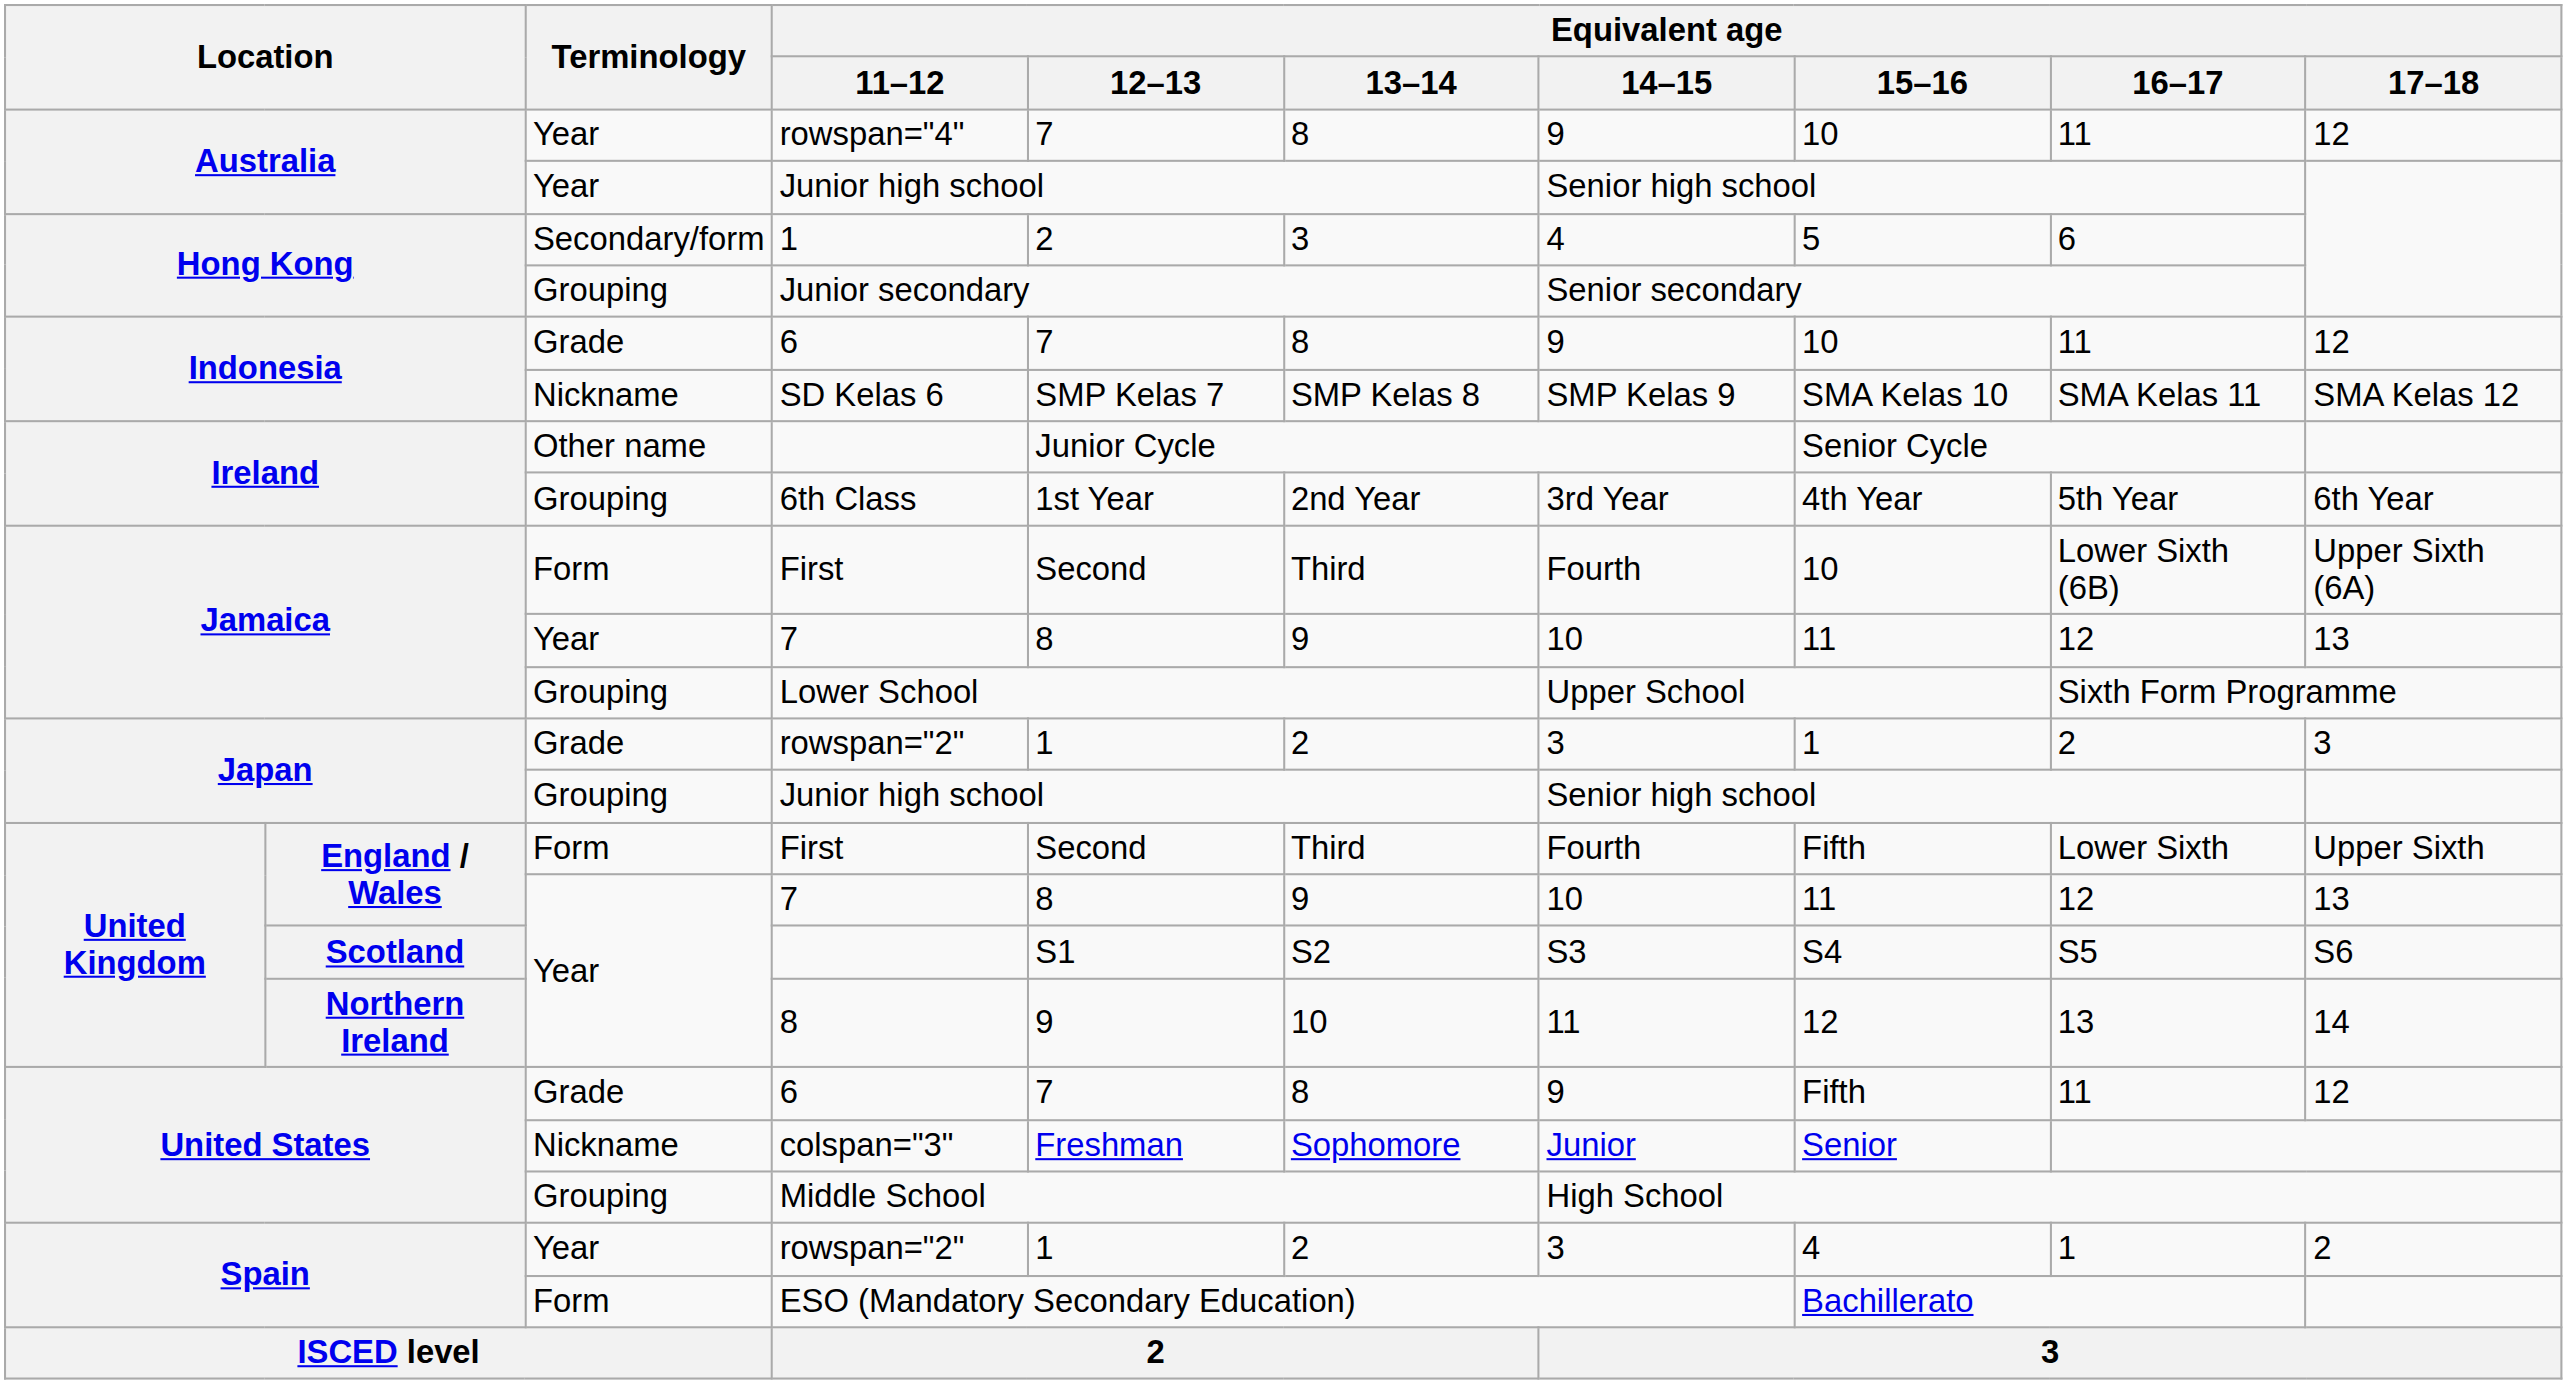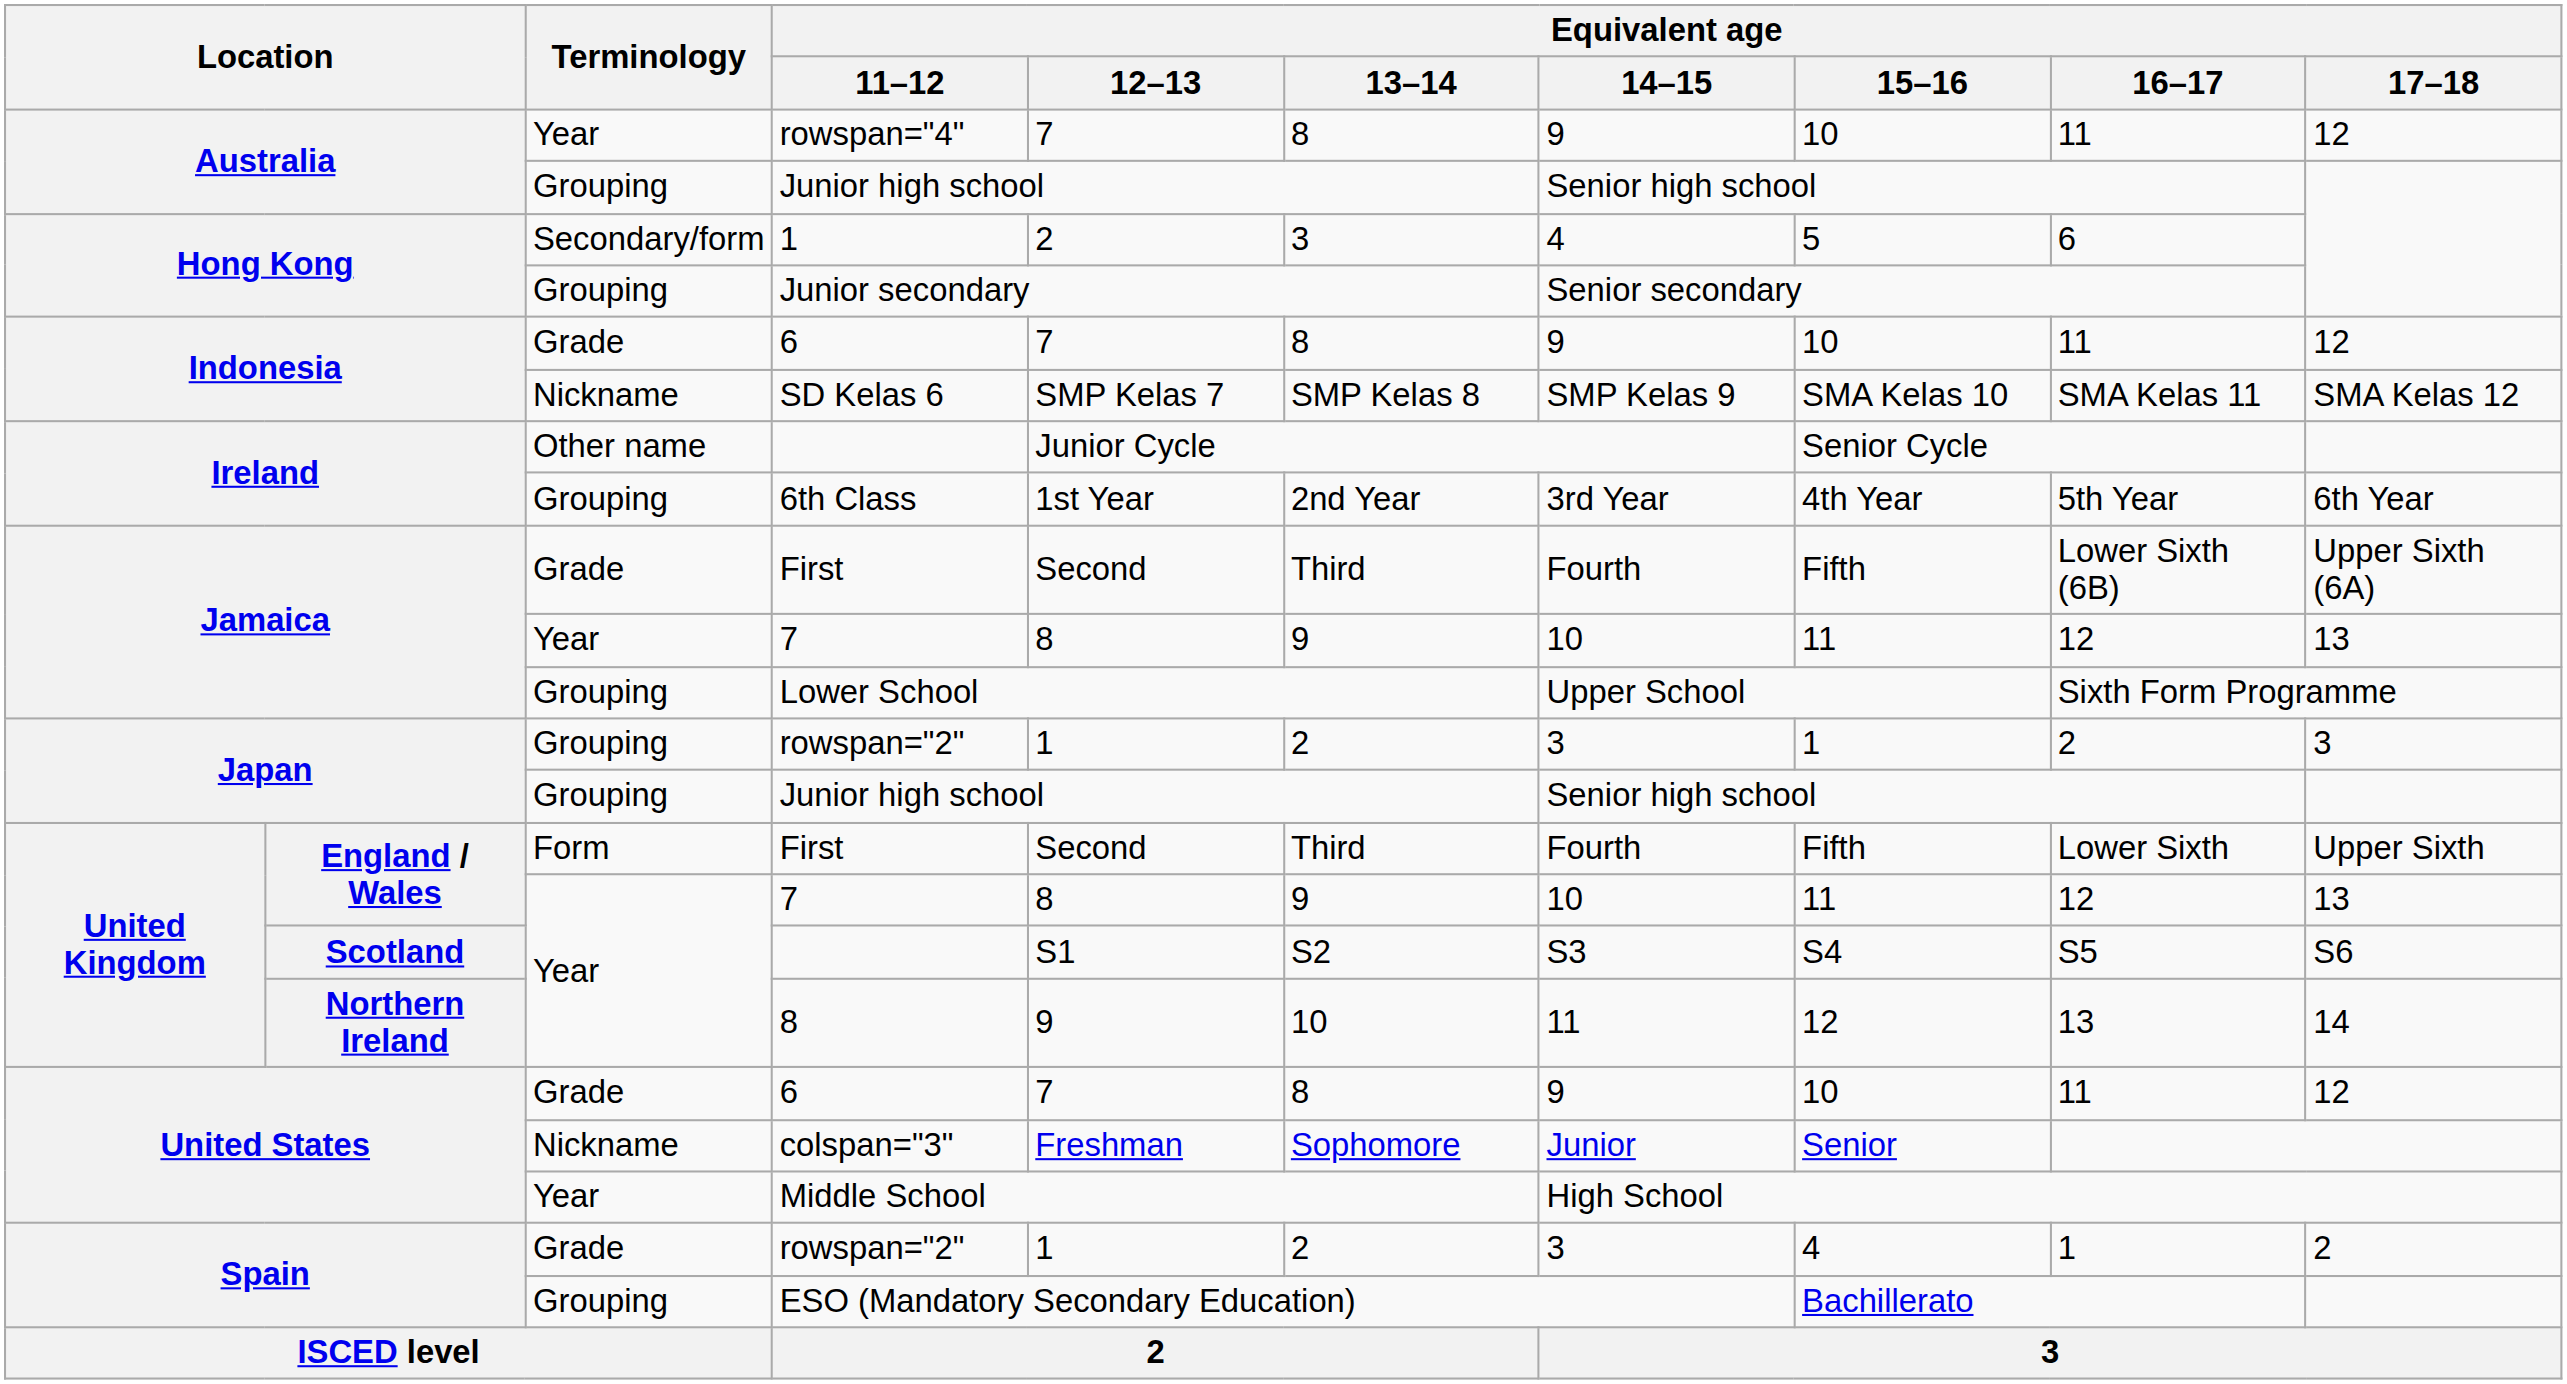Australia / Junior high school | Terminology: Year -> Grouping
Jamaica / First | Terminology: Form -> Grade
Jamaica / First | Equivalent age / 15–16: 10 -> Fifth
Japan / rowspan="2" | Terminology: Grade -> Grouping
United States / 6 | Equivalent age / 15–16: Fifth -> 10
Middle School | Terminology: Grouping -> Year
Spain / rowspan="2" | Terminology: Year -> Grade
ESO (Mandatory Secondary Education) | Terminology: Form -> Grouping
